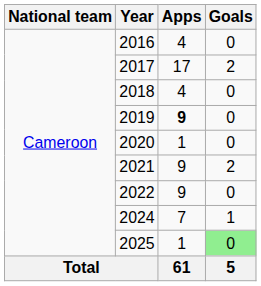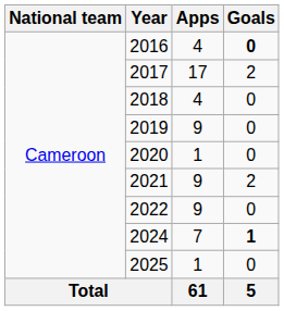2016 | Goals: normal -> bold
2019 | Apps: bold -> normal
2024 | Goals: normal -> bold
2025 | Goals: lightgreen background -> no background
